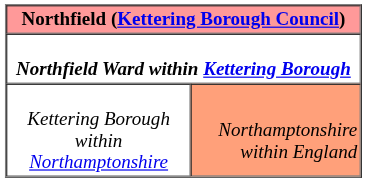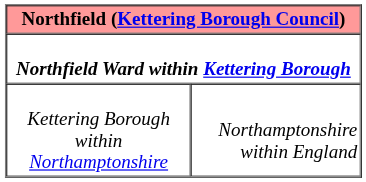Kettering Borough within Northamptonshire | column 2: lightsalmon background -> no background
